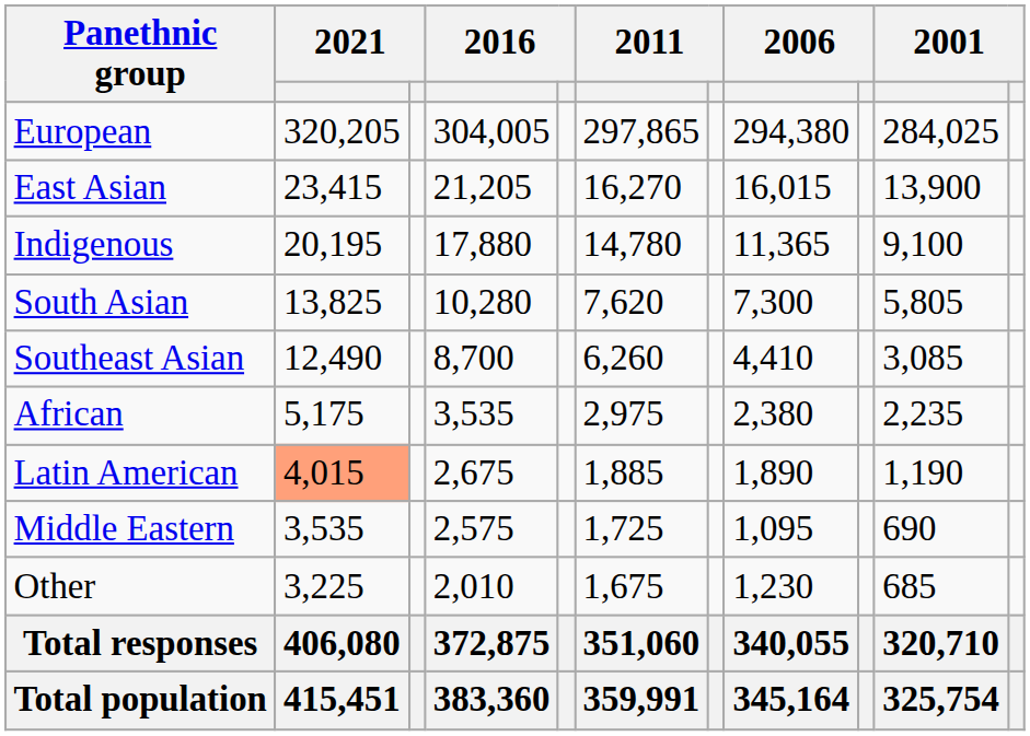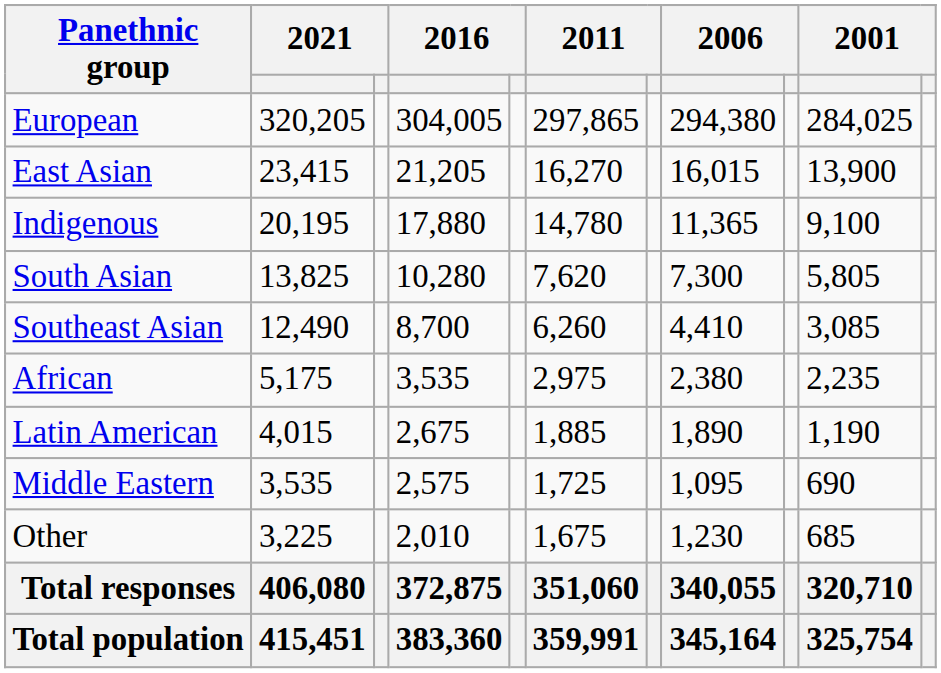Latin American | column 2: lightsalmon background -> no background
